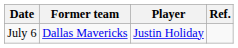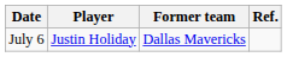columns swapped: Player <-> Former team
